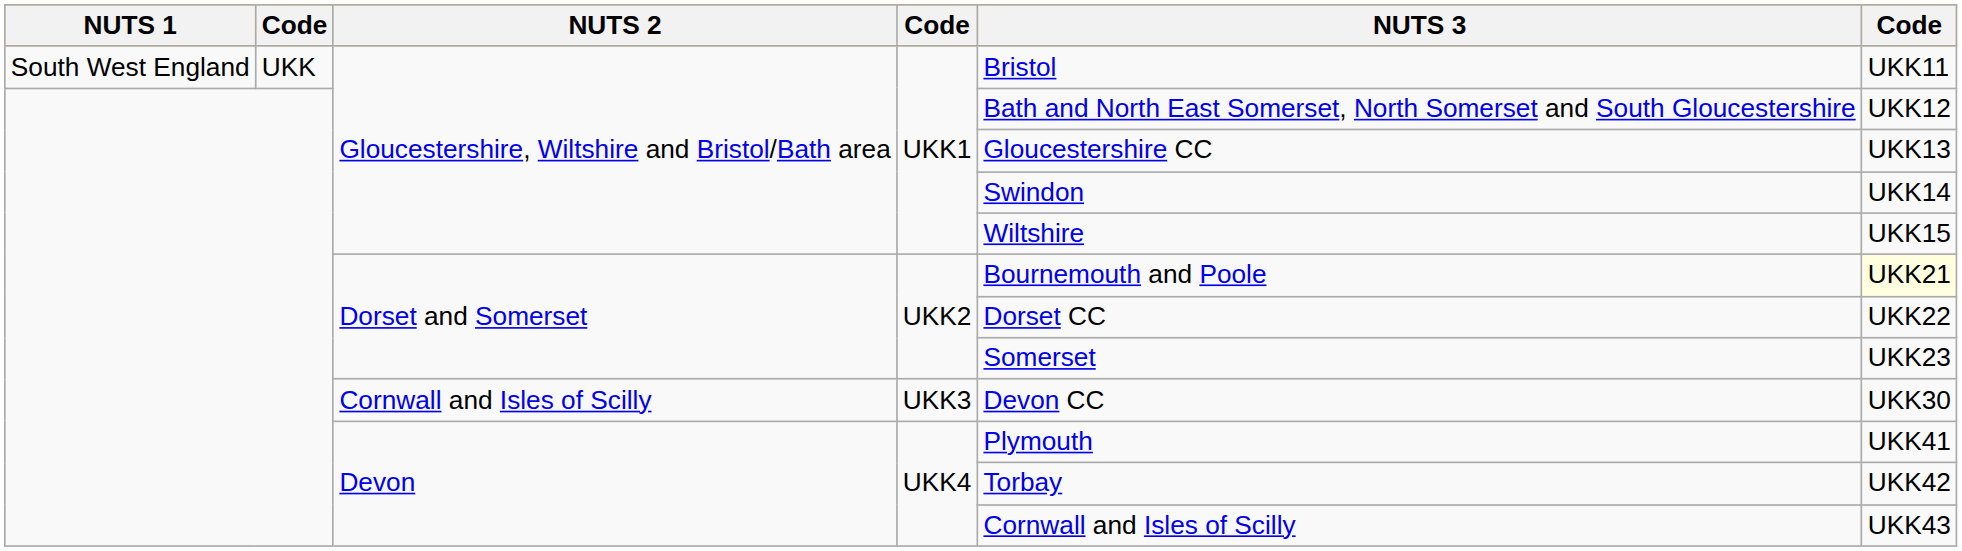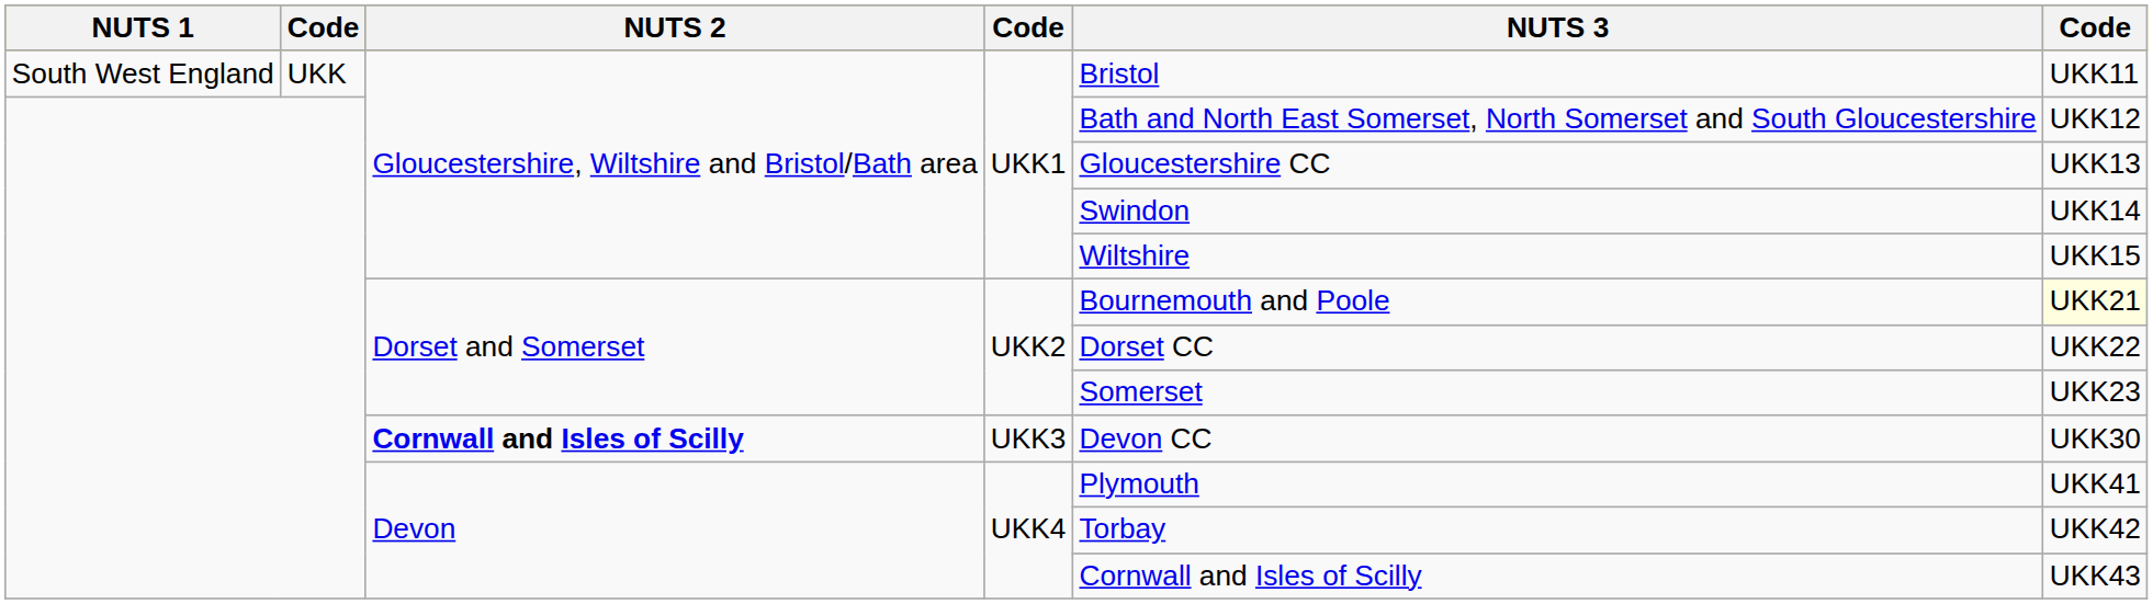row 10 | NUTS 2: normal -> bold
